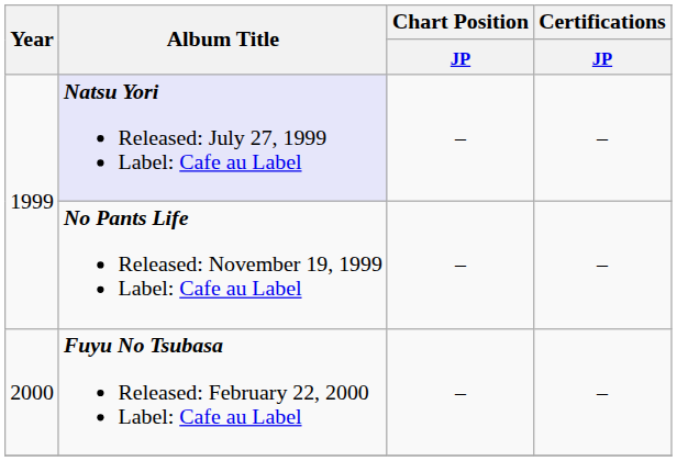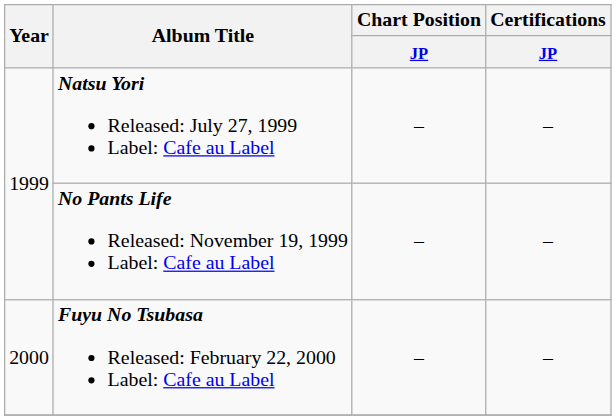Natsu Yori Released: July 27, 1999 Label: Cafe au Label | Album Title: lavender background -> no background
